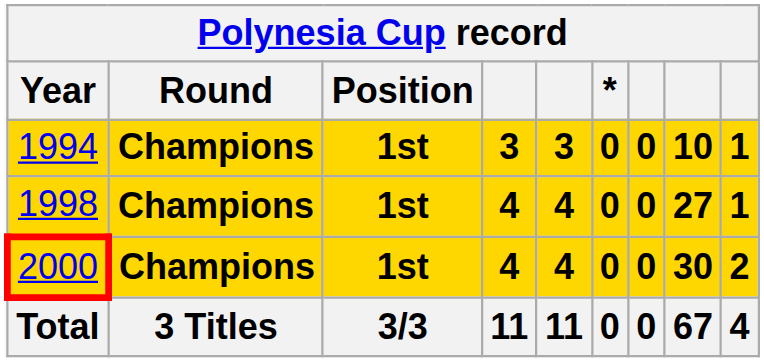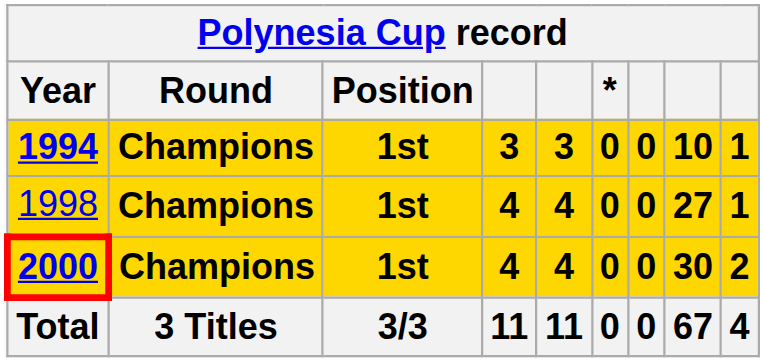1994 | Year: normal -> bold
2000 | Year: normal -> bold
